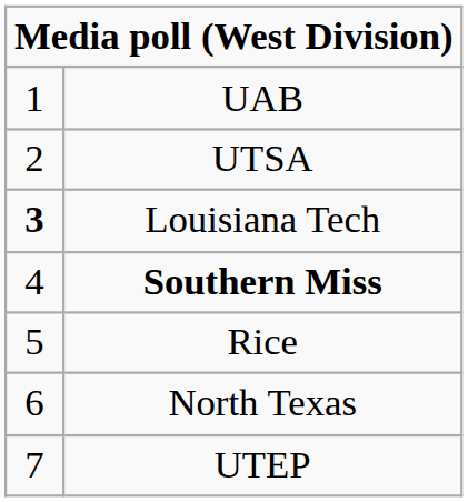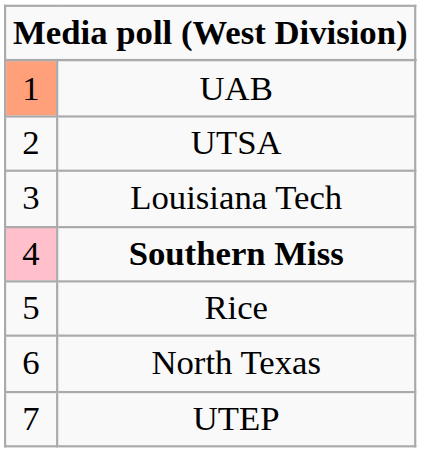UAB | column 1: no background -> lightsalmon background
Louisiana Tech | column 1: bold -> normal
Southern Miss | column 1: no background -> pink background
